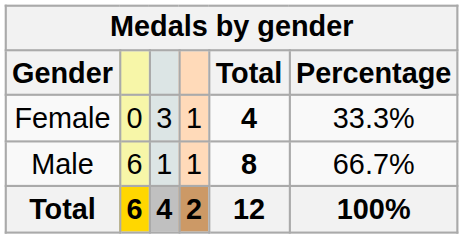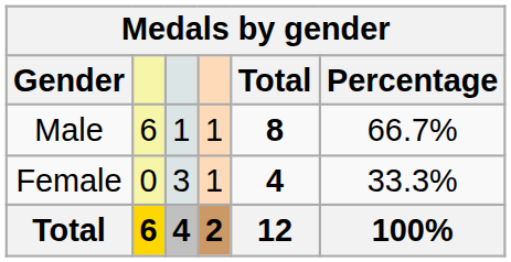rows swapped: Male <-> Female
